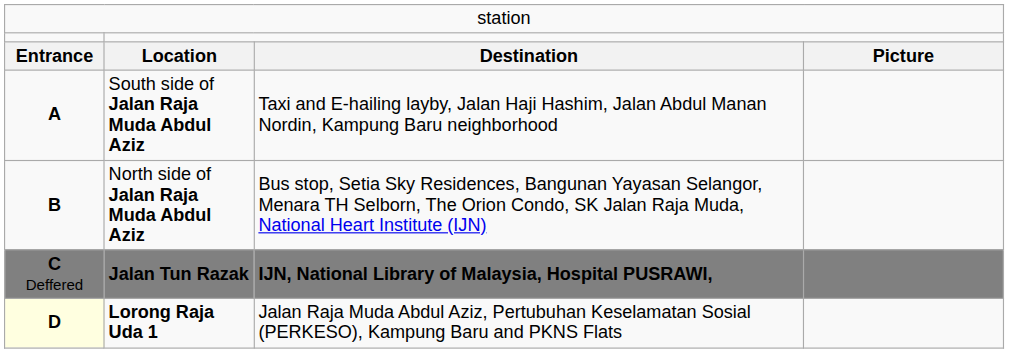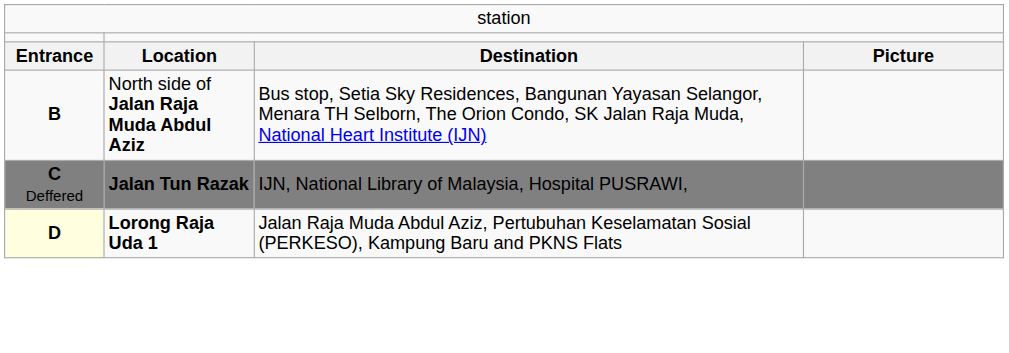- row: A | South side of Jalan Raja Muda Abdul Aziz | Taxi and E-hailing layby, Jalan Haji Hashim, Jalan Abdul Manan Nordin, Kampung Baru neighborhood
Jalan Tun Razak | column 3: bold -> normal
